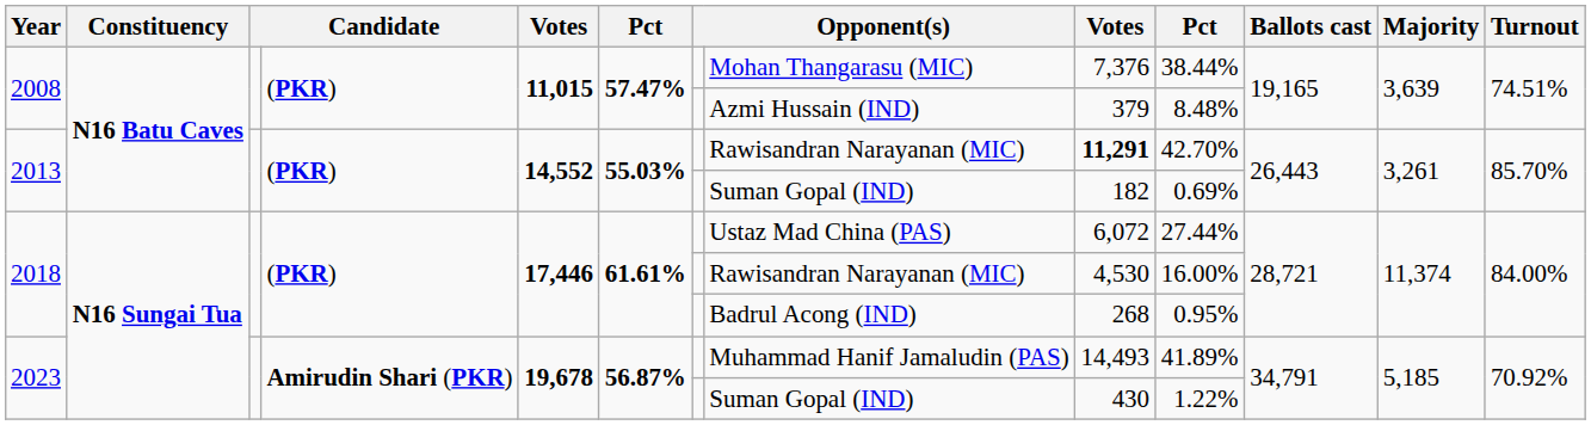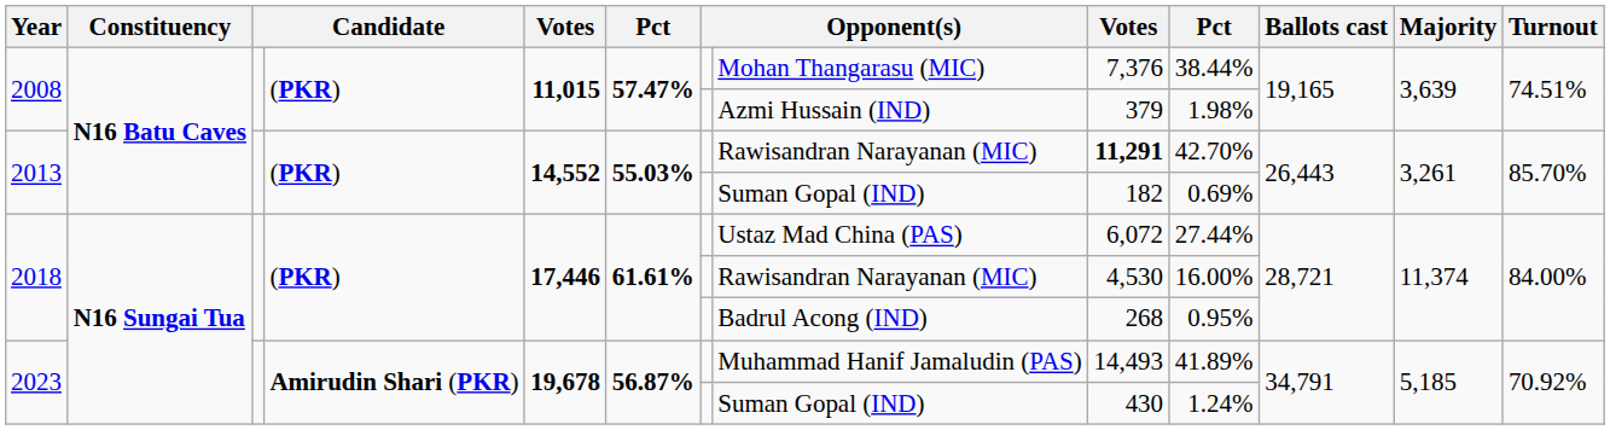row 3 | column 10: 8.48% -> 1.98%
row 10 | column 10: 1.22% -> 1.24%
